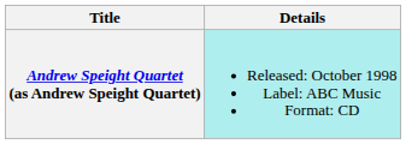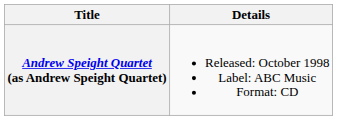Andrew Speight Quartet (as Andrew Speight Quartet) | Details: paleturquoise background -> no background
